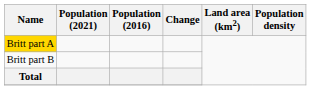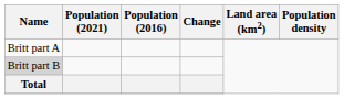Britt part A | Name: gold background -> no background
Britt part B | Name: no background -> lightgrey background
